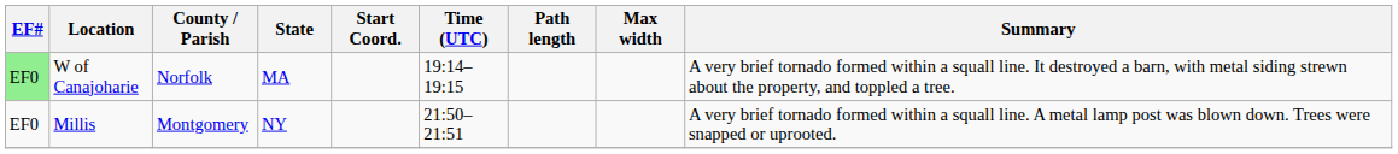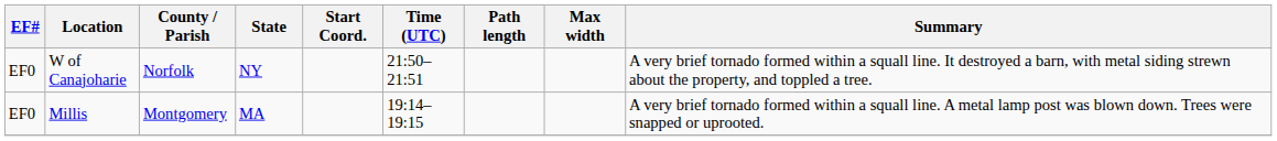W of Canajoharie | EF#: lightgreen background -> no background
W of Canajoharie | State: MA -> NY
W of Canajoharie | Time (UTC): 19:14–19:15 -> 21:50–21:51
Millis | State: NY -> MA
Millis | Time (UTC): 21:50–21:51 -> 19:14–19:15
